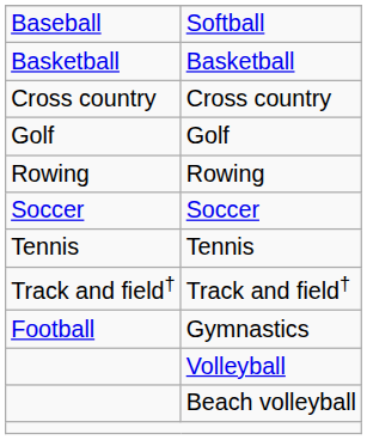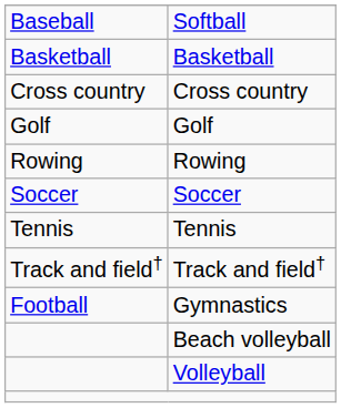rows swapped: Volleyball <-> Beach volleyball
